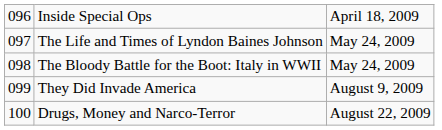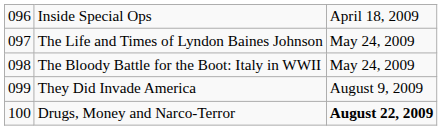Drugs, Money and Narco-Terror | column 3: normal -> bold
